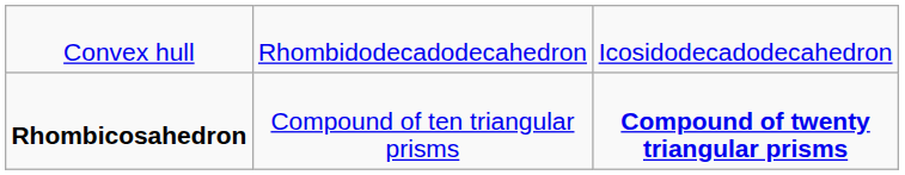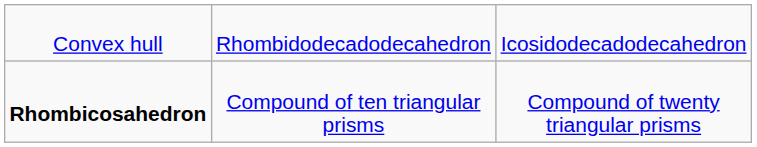Rhombicosahedron | column 3: bold -> normal
